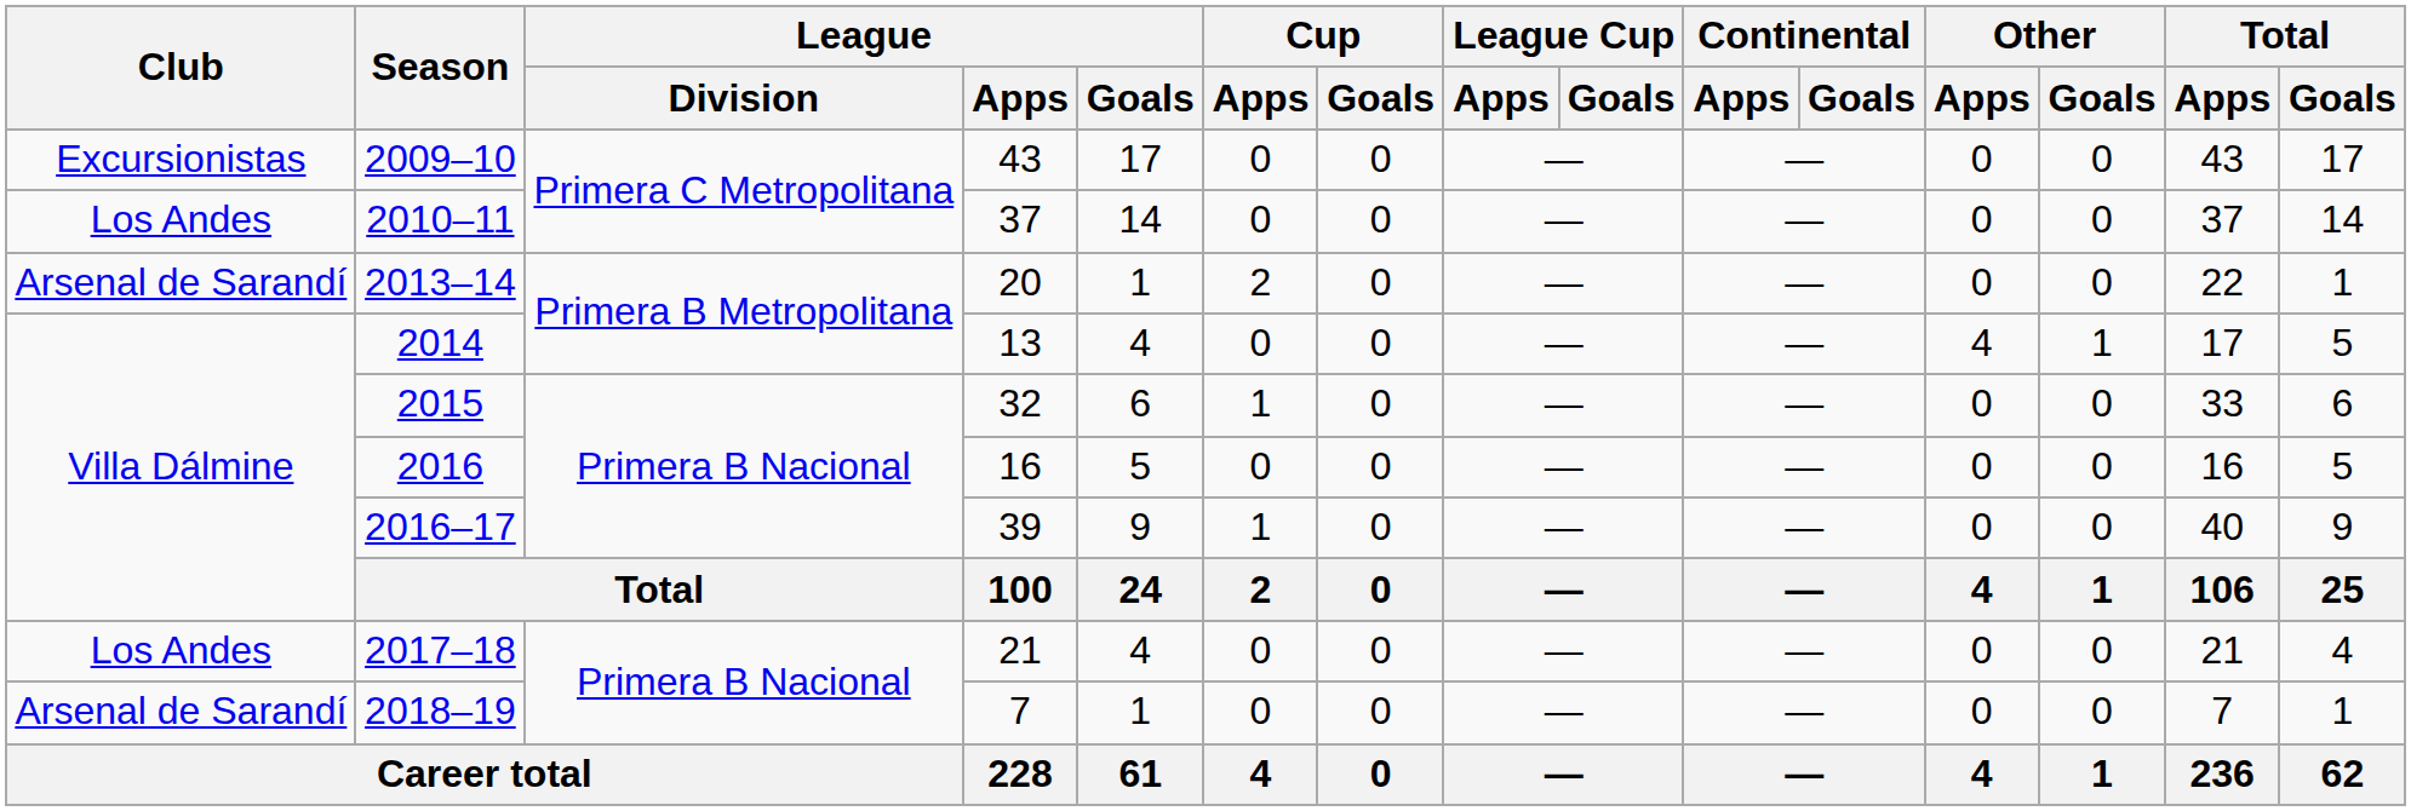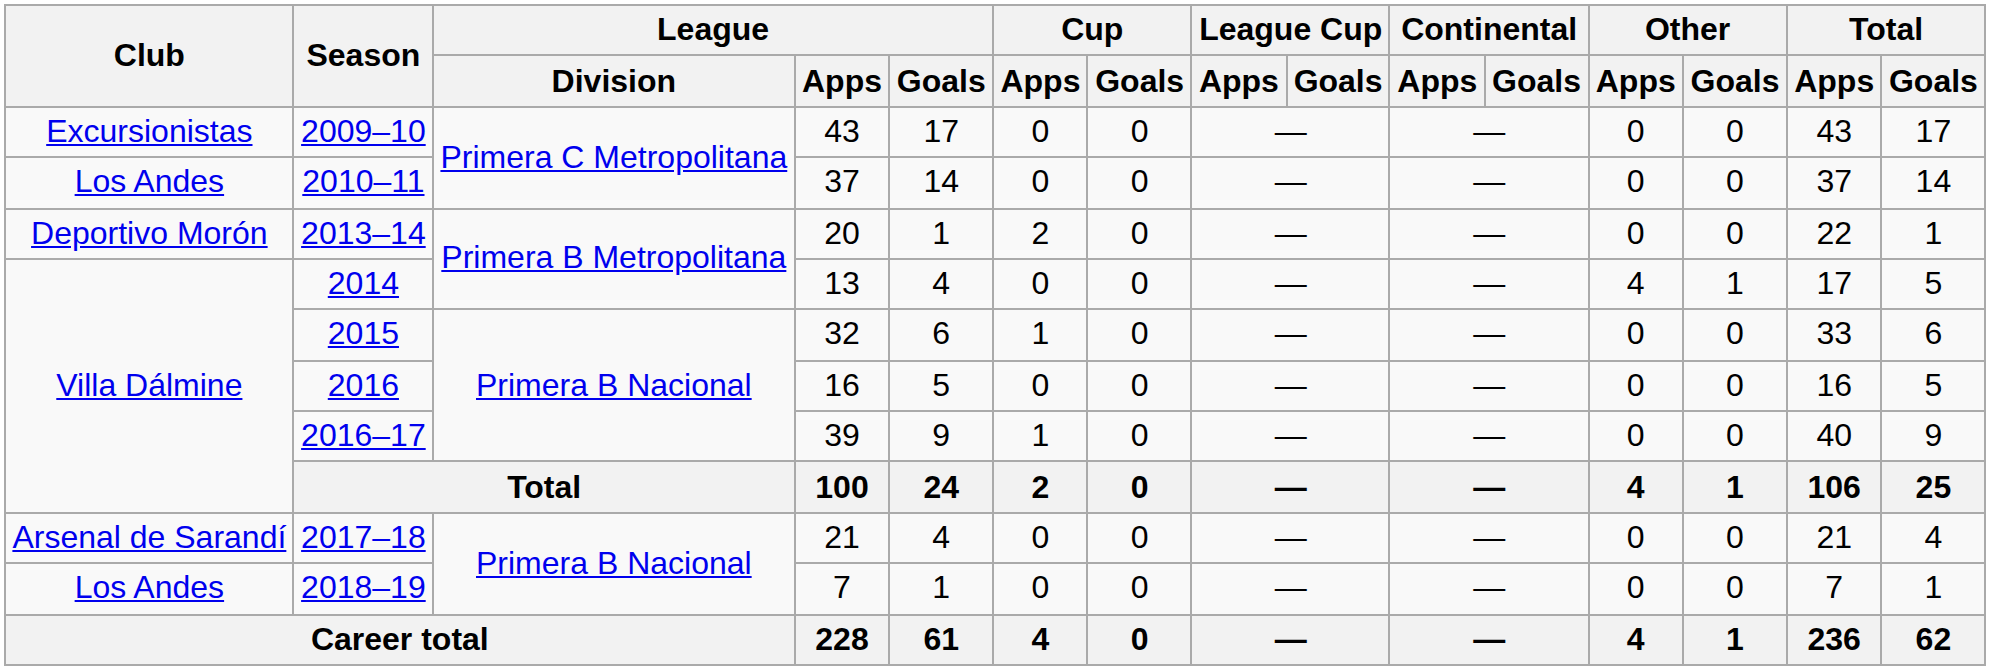2013–14 | Club: Arsenal de Sarandí -> Deportivo Morón
2017–18 | Club: Los Andes -> Arsenal de Sarandí
2018–19 | Club: Arsenal de Sarandí -> Los Andes
